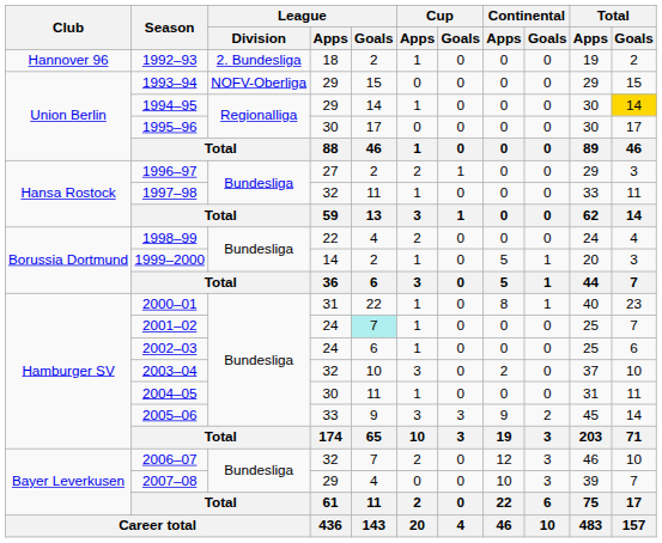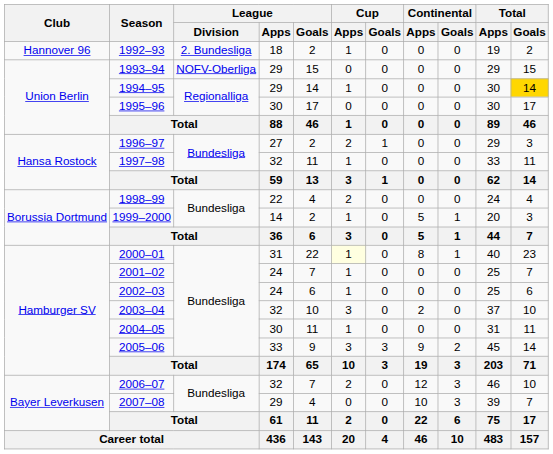2000–01 | Cup / Apps: no background -> lightyellow background
2001–02 | League / Goals: paleturquoise background -> no background
